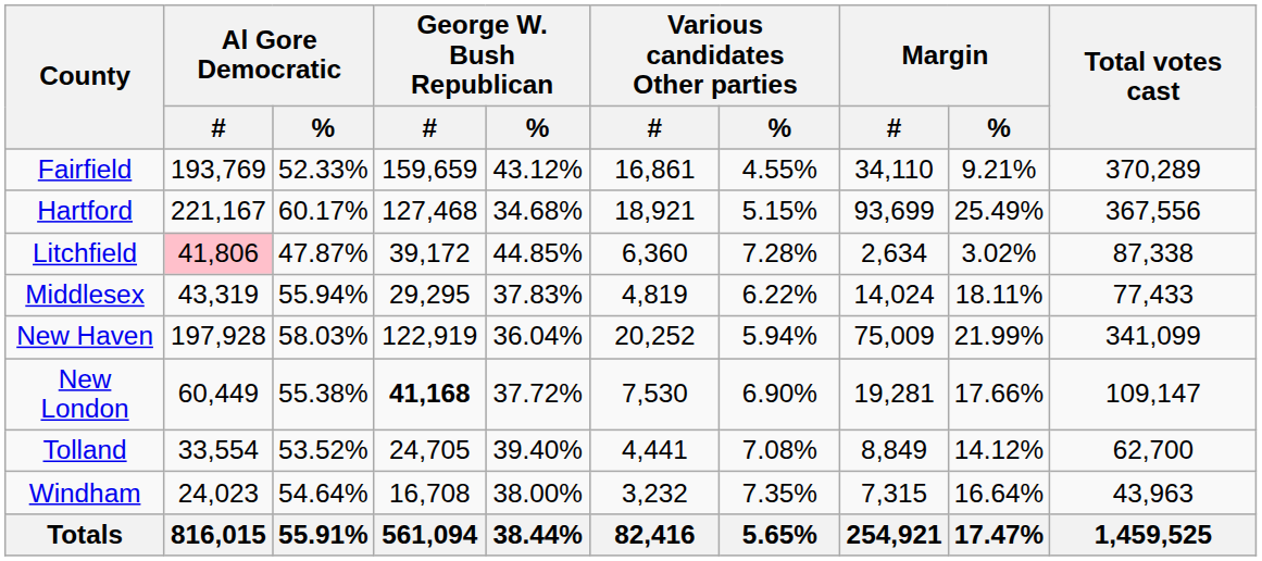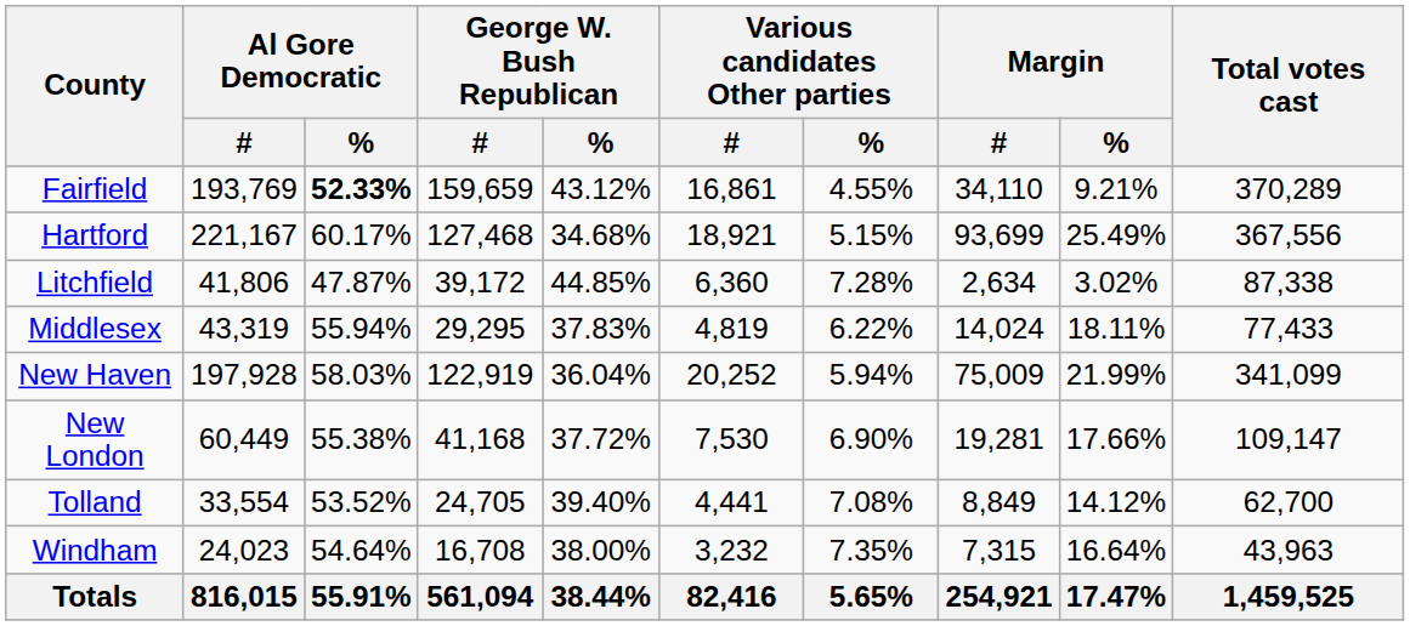Fairfield | Al Gore Democratic / %: normal -> bold
Litchfield | Al Gore Democratic / #: pink background -> no background
New London | George W. Bush Republican / #: bold -> normal
